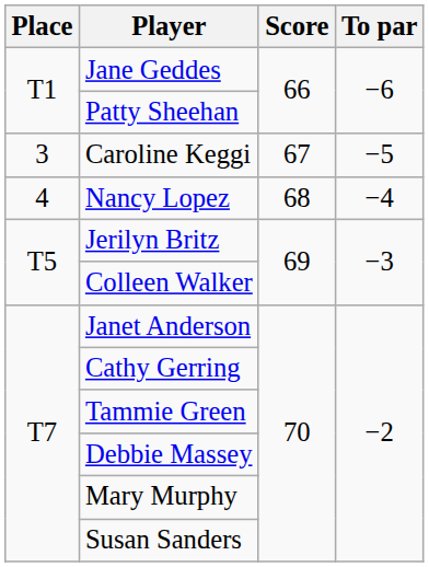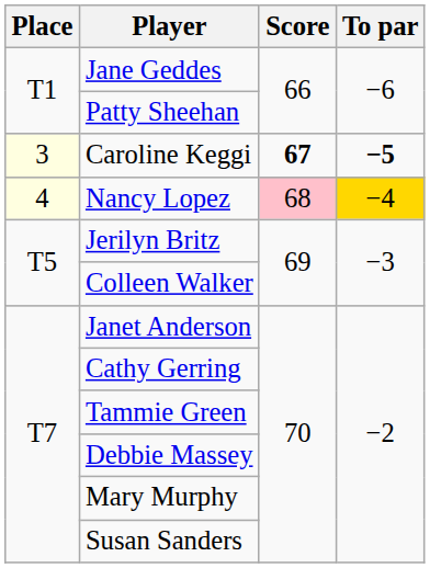Caroline Keggi | Place: no background -> lightyellow background
Caroline Keggi | Score: normal -> bold
Caroline Keggi | To par: normal -> bold
Nancy Lopez | Place: no background -> lightyellow background
Nancy Lopez | Score: no background -> pink background
Nancy Lopez | To par: no background -> gold background
